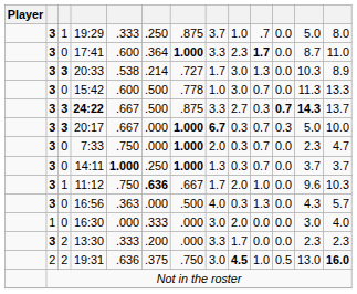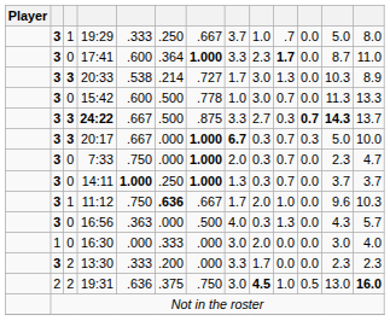19:29 | column 7: .875 -> .667
